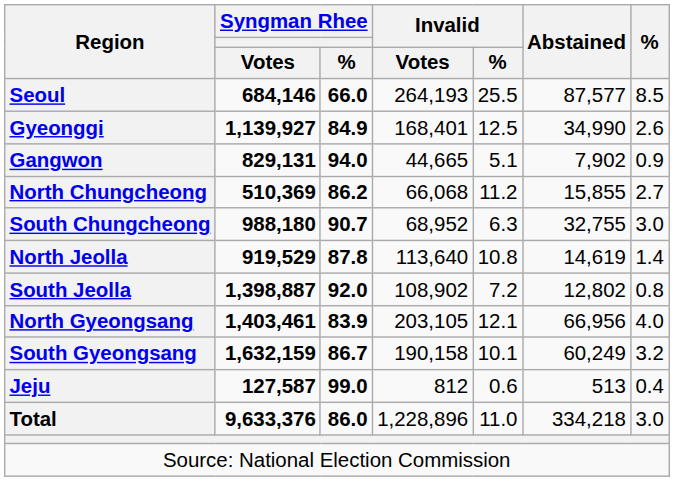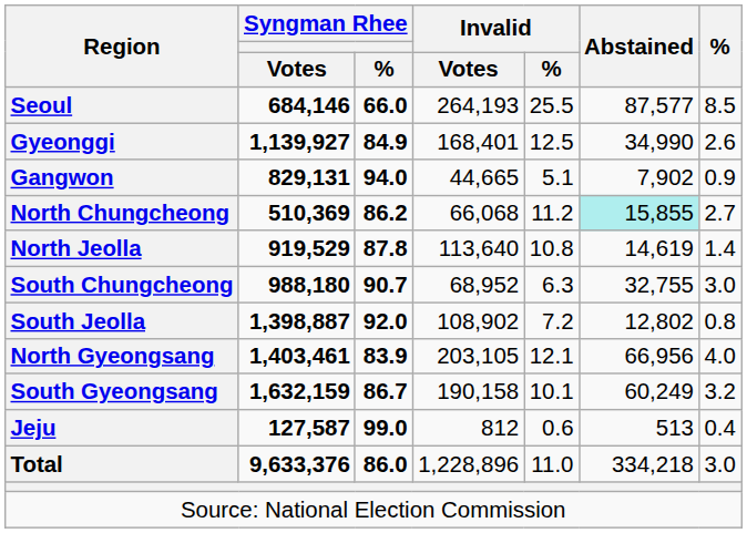North Chungcheong | Abstained: no background -> paleturquoise background
rows swapped: South Chungcheong <-> North Jeolla
